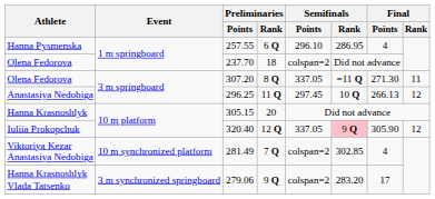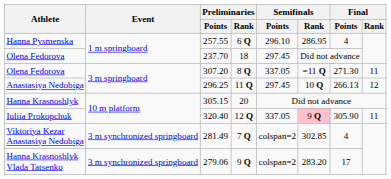237.70 | Semifinals / Points: colspan=2 -> 297.45
320.40 | Final / Rank: 12 -> 11
281.49 | Event: 10 m synchronized platform -> 3 m synchronized springboard
